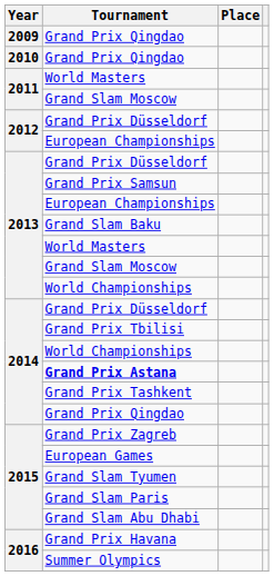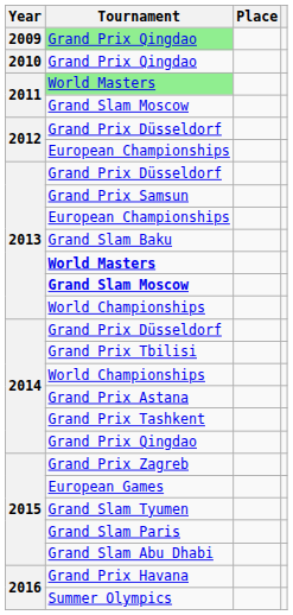2009 / Grand Prix Qingdao | Tournament: no background -> lightgreen background
2011 / World Masters | Tournament: no background -> lightgreen background
2013 / World Masters | Tournament: normal -> bold
2013 / Grand Slam Moscow | Tournament: normal -> bold
Grand Prix Astana | Tournament: bold -> normal
